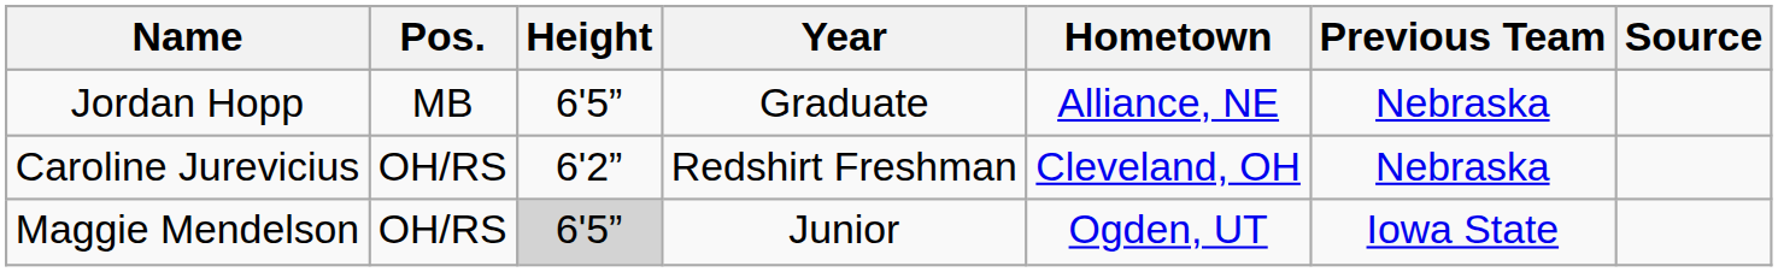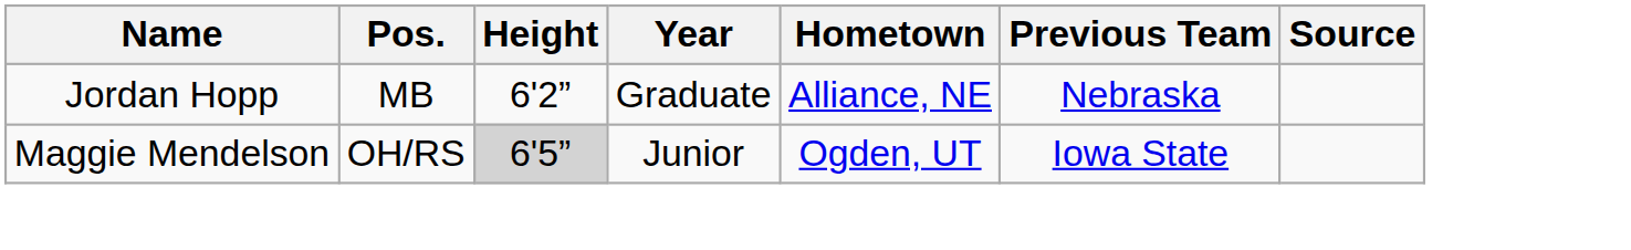Jordan Hopp | Height: 6'5” -> 6'2”
- row: Caroline Jurevicius | OH/RS | 6'2” | Redshirt Freshman | Cleveland, OH | Nebraska
